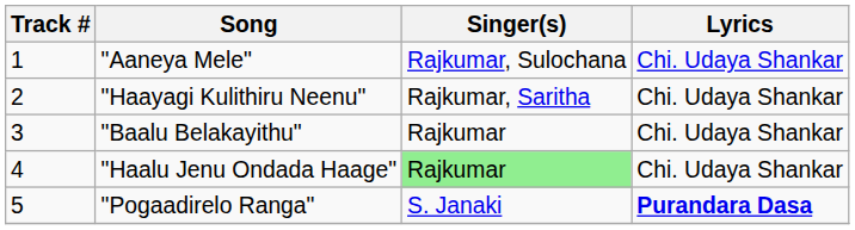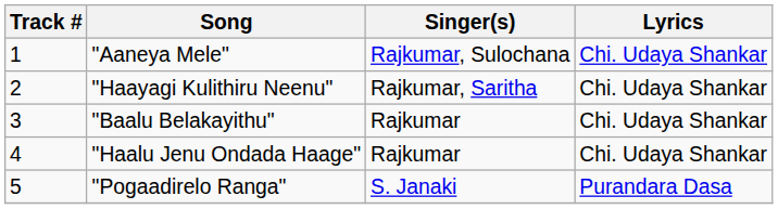"Haalu Jenu Ondada Haage" | Singer(s): lightgreen background -> no background
"Pogaadirelo Ranga" | Lyrics: bold -> normal
